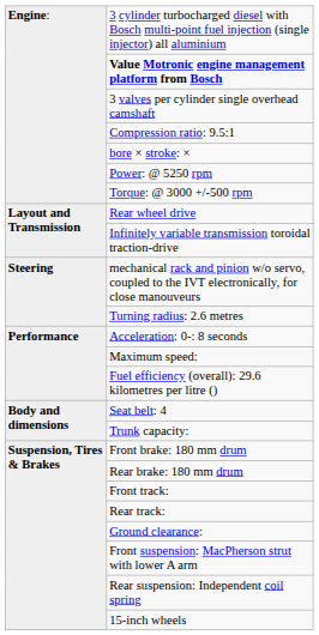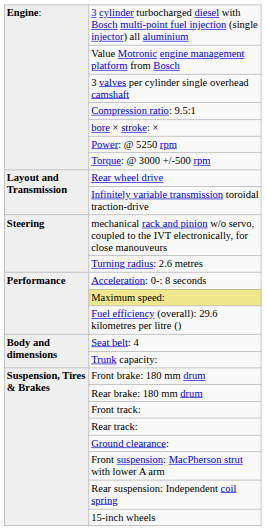Value Motronic engine management platform from Bosch | column 2: bold -> normal
Maximum speed: | column 2: no background -> khaki background
